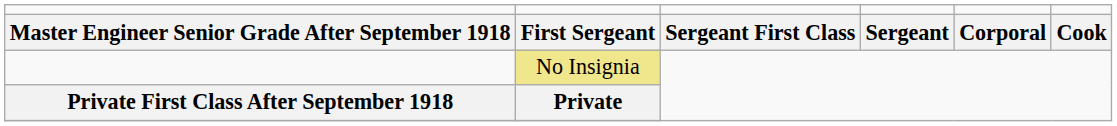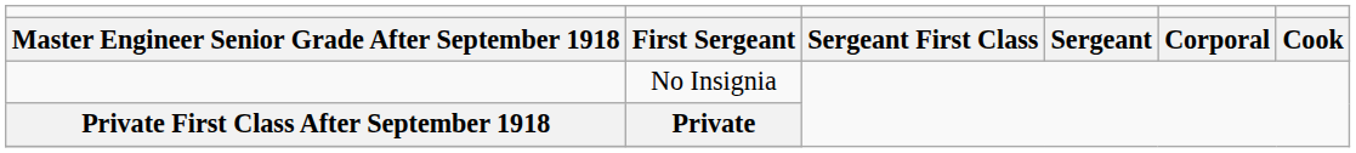No Insignia | column 2: khaki background -> no background
